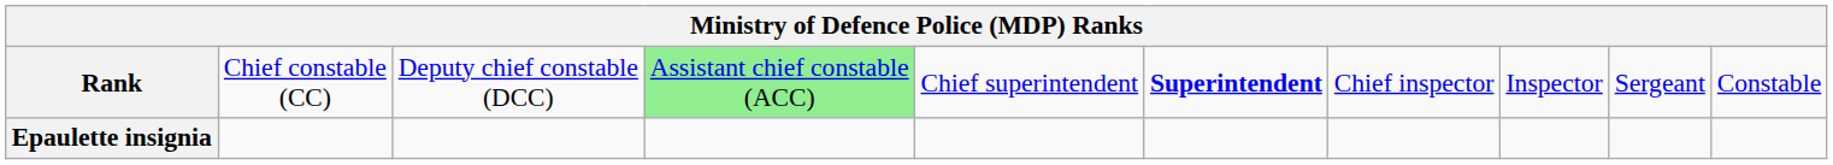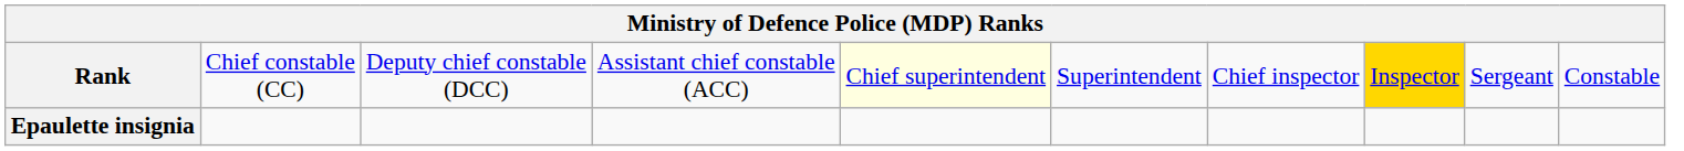Rank | column 4: lightgreen background -> no background
Rank | column 5: no background -> lightyellow background
Rank | column 6: bold -> normal
Rank | column 8: no background -> gold background
